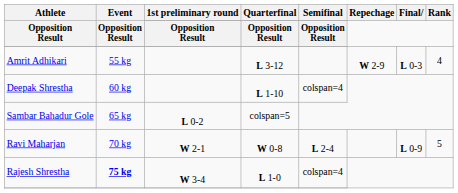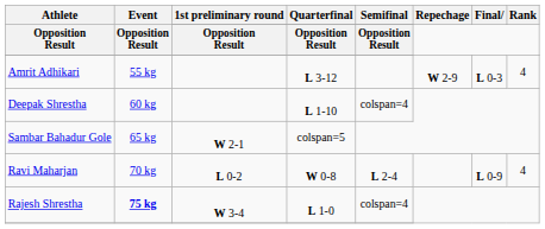Sambar Bahadur Gole | 1st preliminary round: L 0-2 -> W 2-1
Ravi Maharjan | 1st preliminary round: W 2-1 -> L 0-2
Ravi Maharjan | Rank: 5 -> 4
